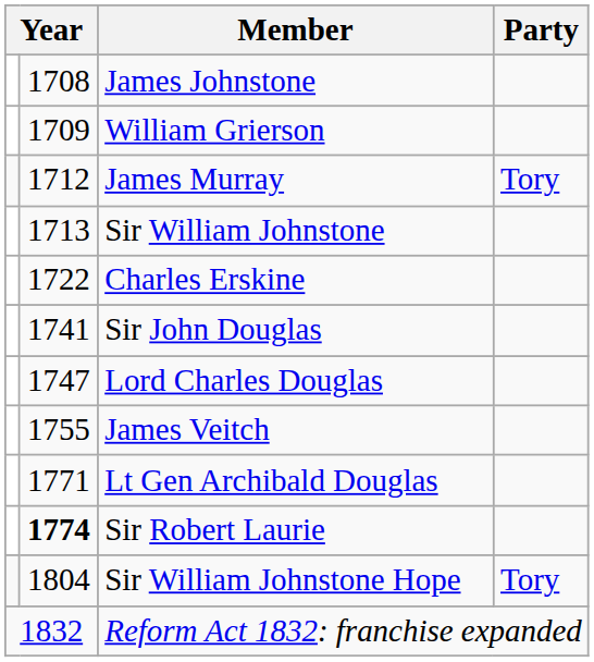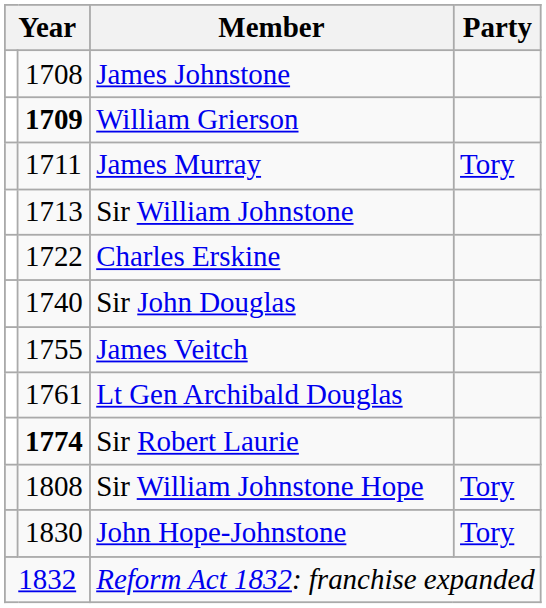William Grierson | column 2: normal -> bold
James Murray | column 2: 1712 -> 1711
Sir John Douglas | column 2: 1741 -> 1740
- row: 1747 | Lord Charles Douglas
Lt Gen Archibald Douglas | column 2: 1771 -> 1761
Sir William Johnstone Hope | column 2: 1804 -> 1808
+ row: 1830 | John Hope-Johnstone | Tory
